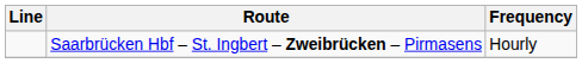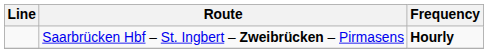Saarbrücken Hbf – St. Ingbert – Zweibrücken – Pirmasens | Frequency: normal -> bold
